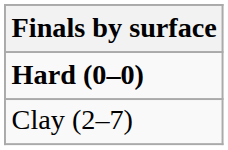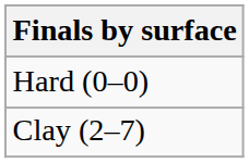row 2 | column 1: bold -> normal
